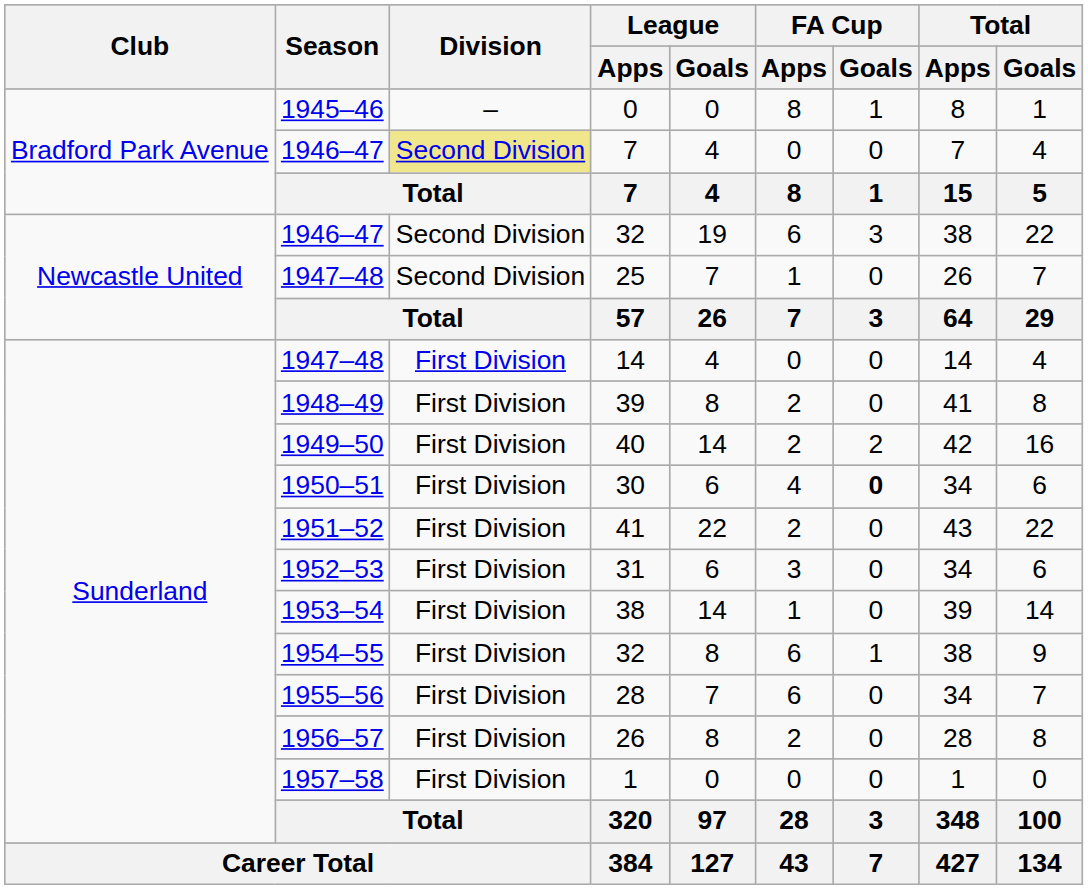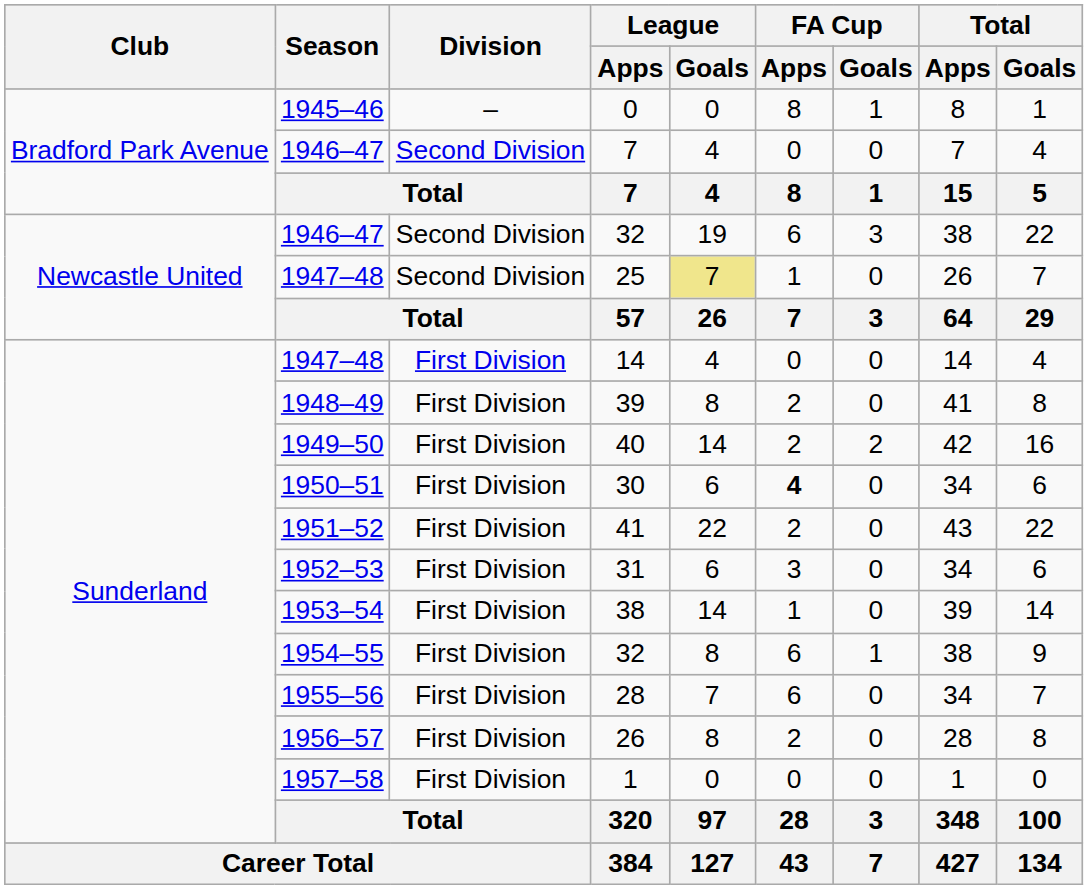1946–47 / 7 | Division: khaki background -> no background
25 | League / Goals: no background -> khaki background
30 | FA Cup / Apps: normal -> bold
30 | FA Cup / Goals: bold -> normal
